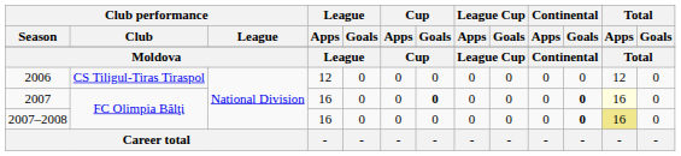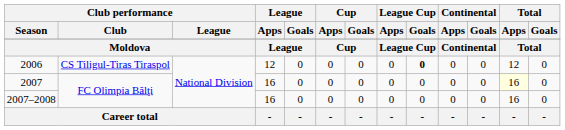2006 | League Cup / Goals: normal -> bold
2007 | Cup / Goals: bold -> normal
2007 | Continental / Goals: bold -> normal
2007–2008 | Continental / Goals: bold -> normal
2007–2008 | Total / Apps: khaki background -> no background
